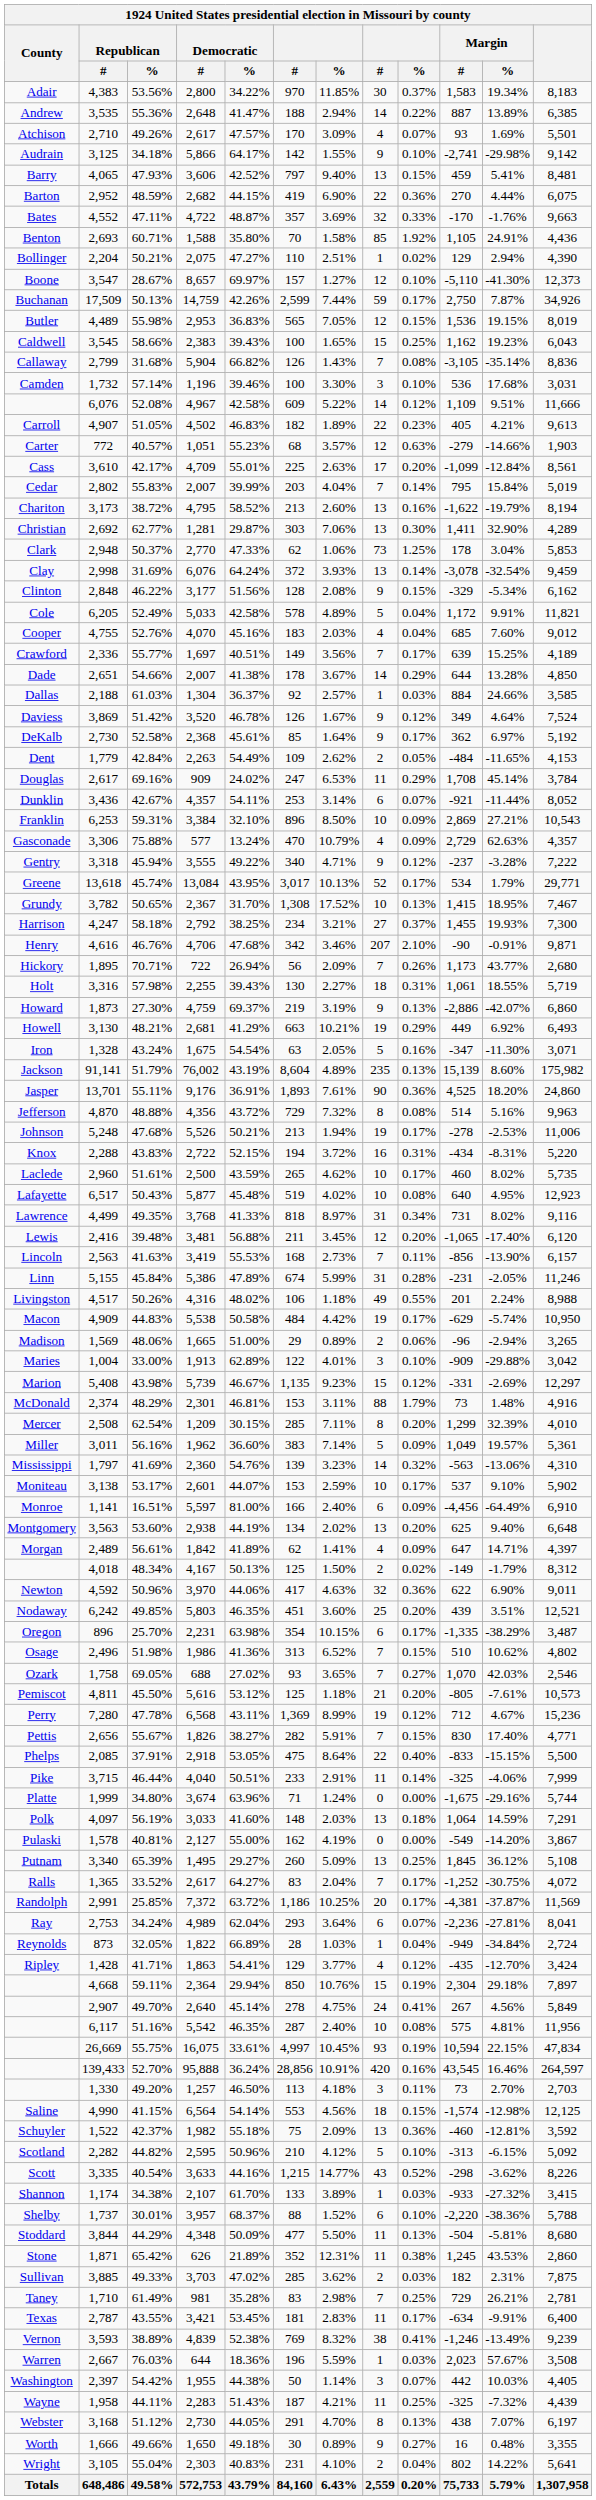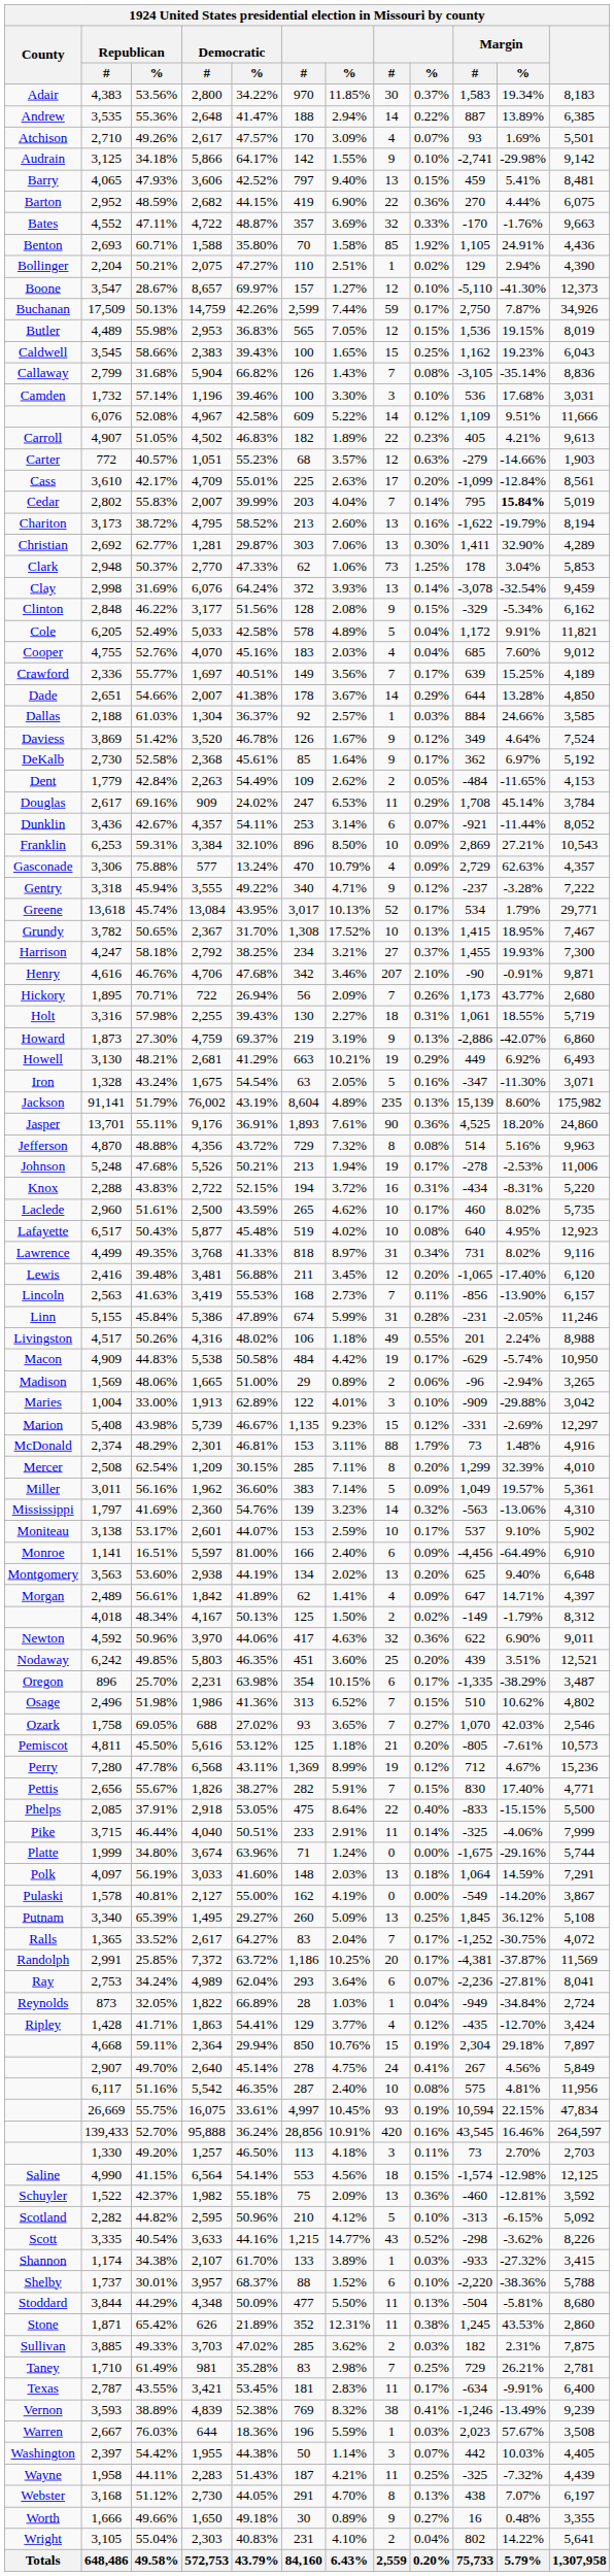Cedar | Margin / %: normal -> bold
